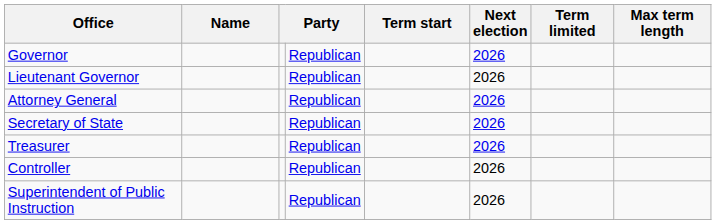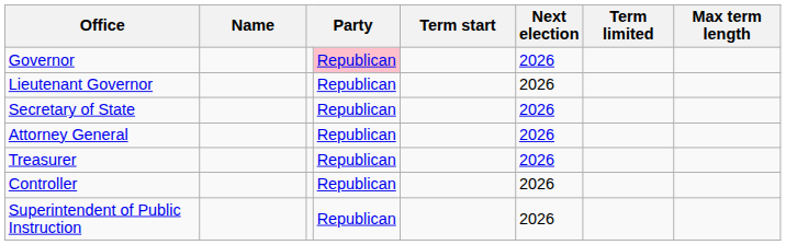Governor | column 4: no background -> pink background
rows swapped: Secretary of State <-> Attorney General
